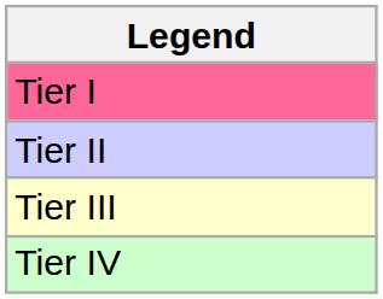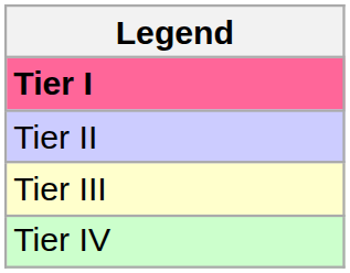row 2 | column 1: normal -> bold
